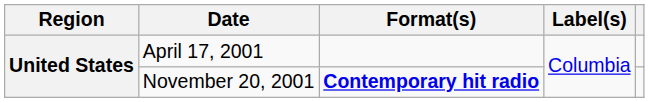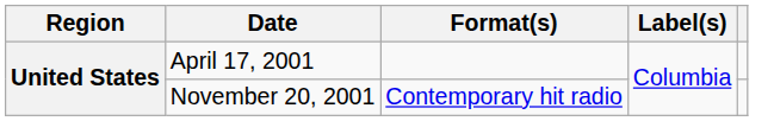November 20, 2001 | Format(s): bold -> normal
